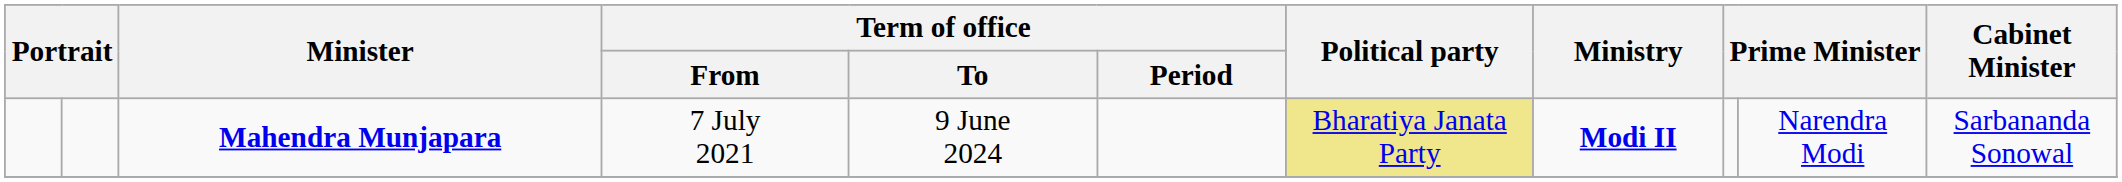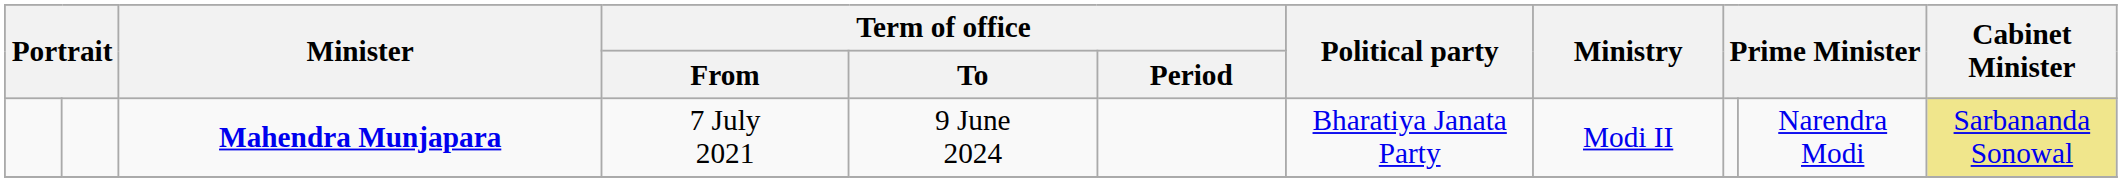Mahendra Munjapara | Political party: khaki background -> no background
Mahendra Munjapara | Ministry: bold -> normal
Mahendra Munjapara | column 11: no background -> khaki background
